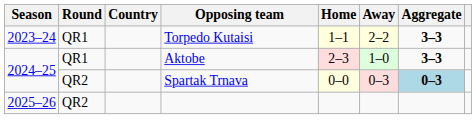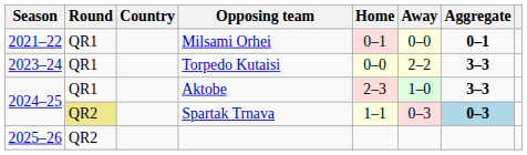+ row: 2021–22 | QR1 | Milsami Orhei | 0–1 | 0–0 | 0–1
Torpedo Kutaisi | Home: 1–1 -> 0–0
Spartak Trnava | Round: no background -> khaki background
Spartak Trnava | Home: 0–0 -> 1–1
